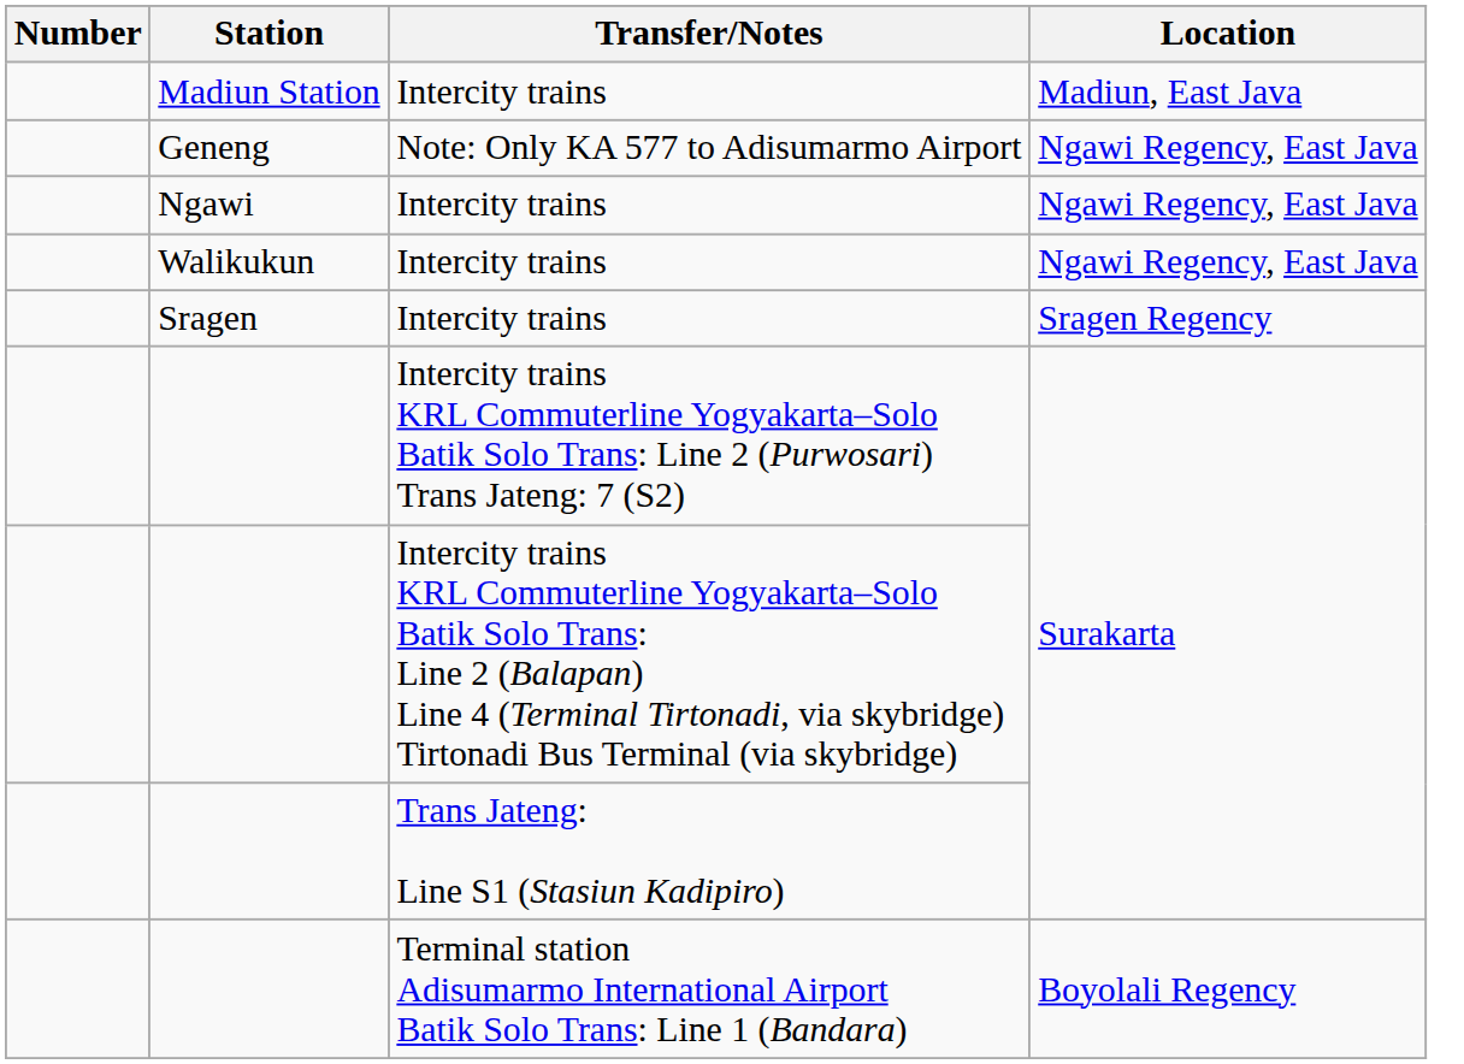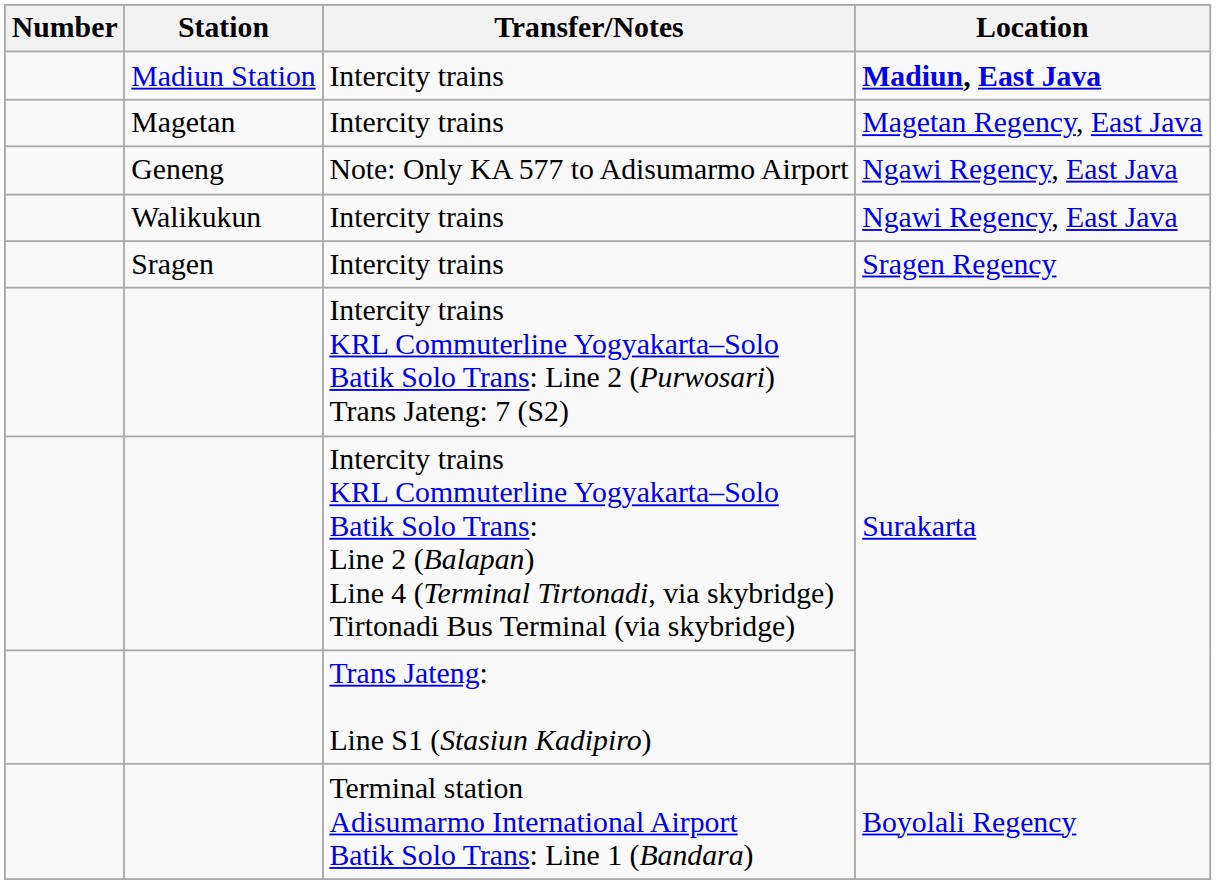Madiun Station | Location: normal -> bold
+ row: Magetan | Intercity trains | Magetan Regency, East Java
- row: Ngawi | Intercity trains | Ngawi Regency, East Java
